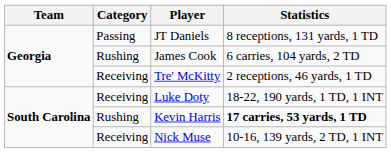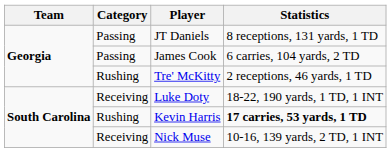James Cook | Category: Rushing -> Passing
Tre' McKitty | Category: Receiving -> Rushing
